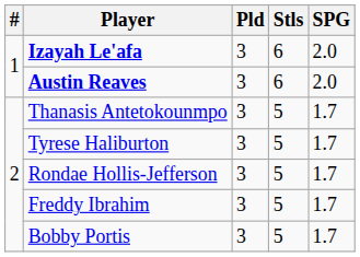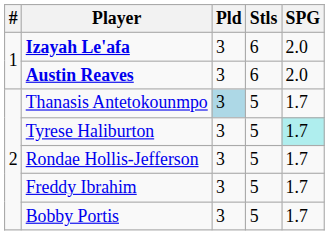Thanasis Antetokounmpo | Pld: no background -> lightblue background
Tyrese Haliburton | SPG: no background -> paleturquoise background
